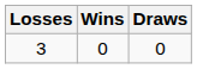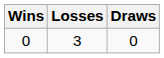columns swapped: Wins <-> Losses
